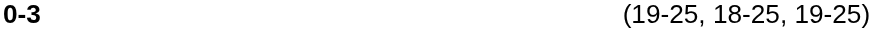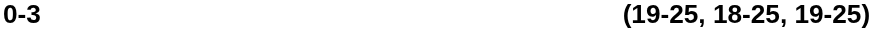row 1 | column 2: normal -> bold
